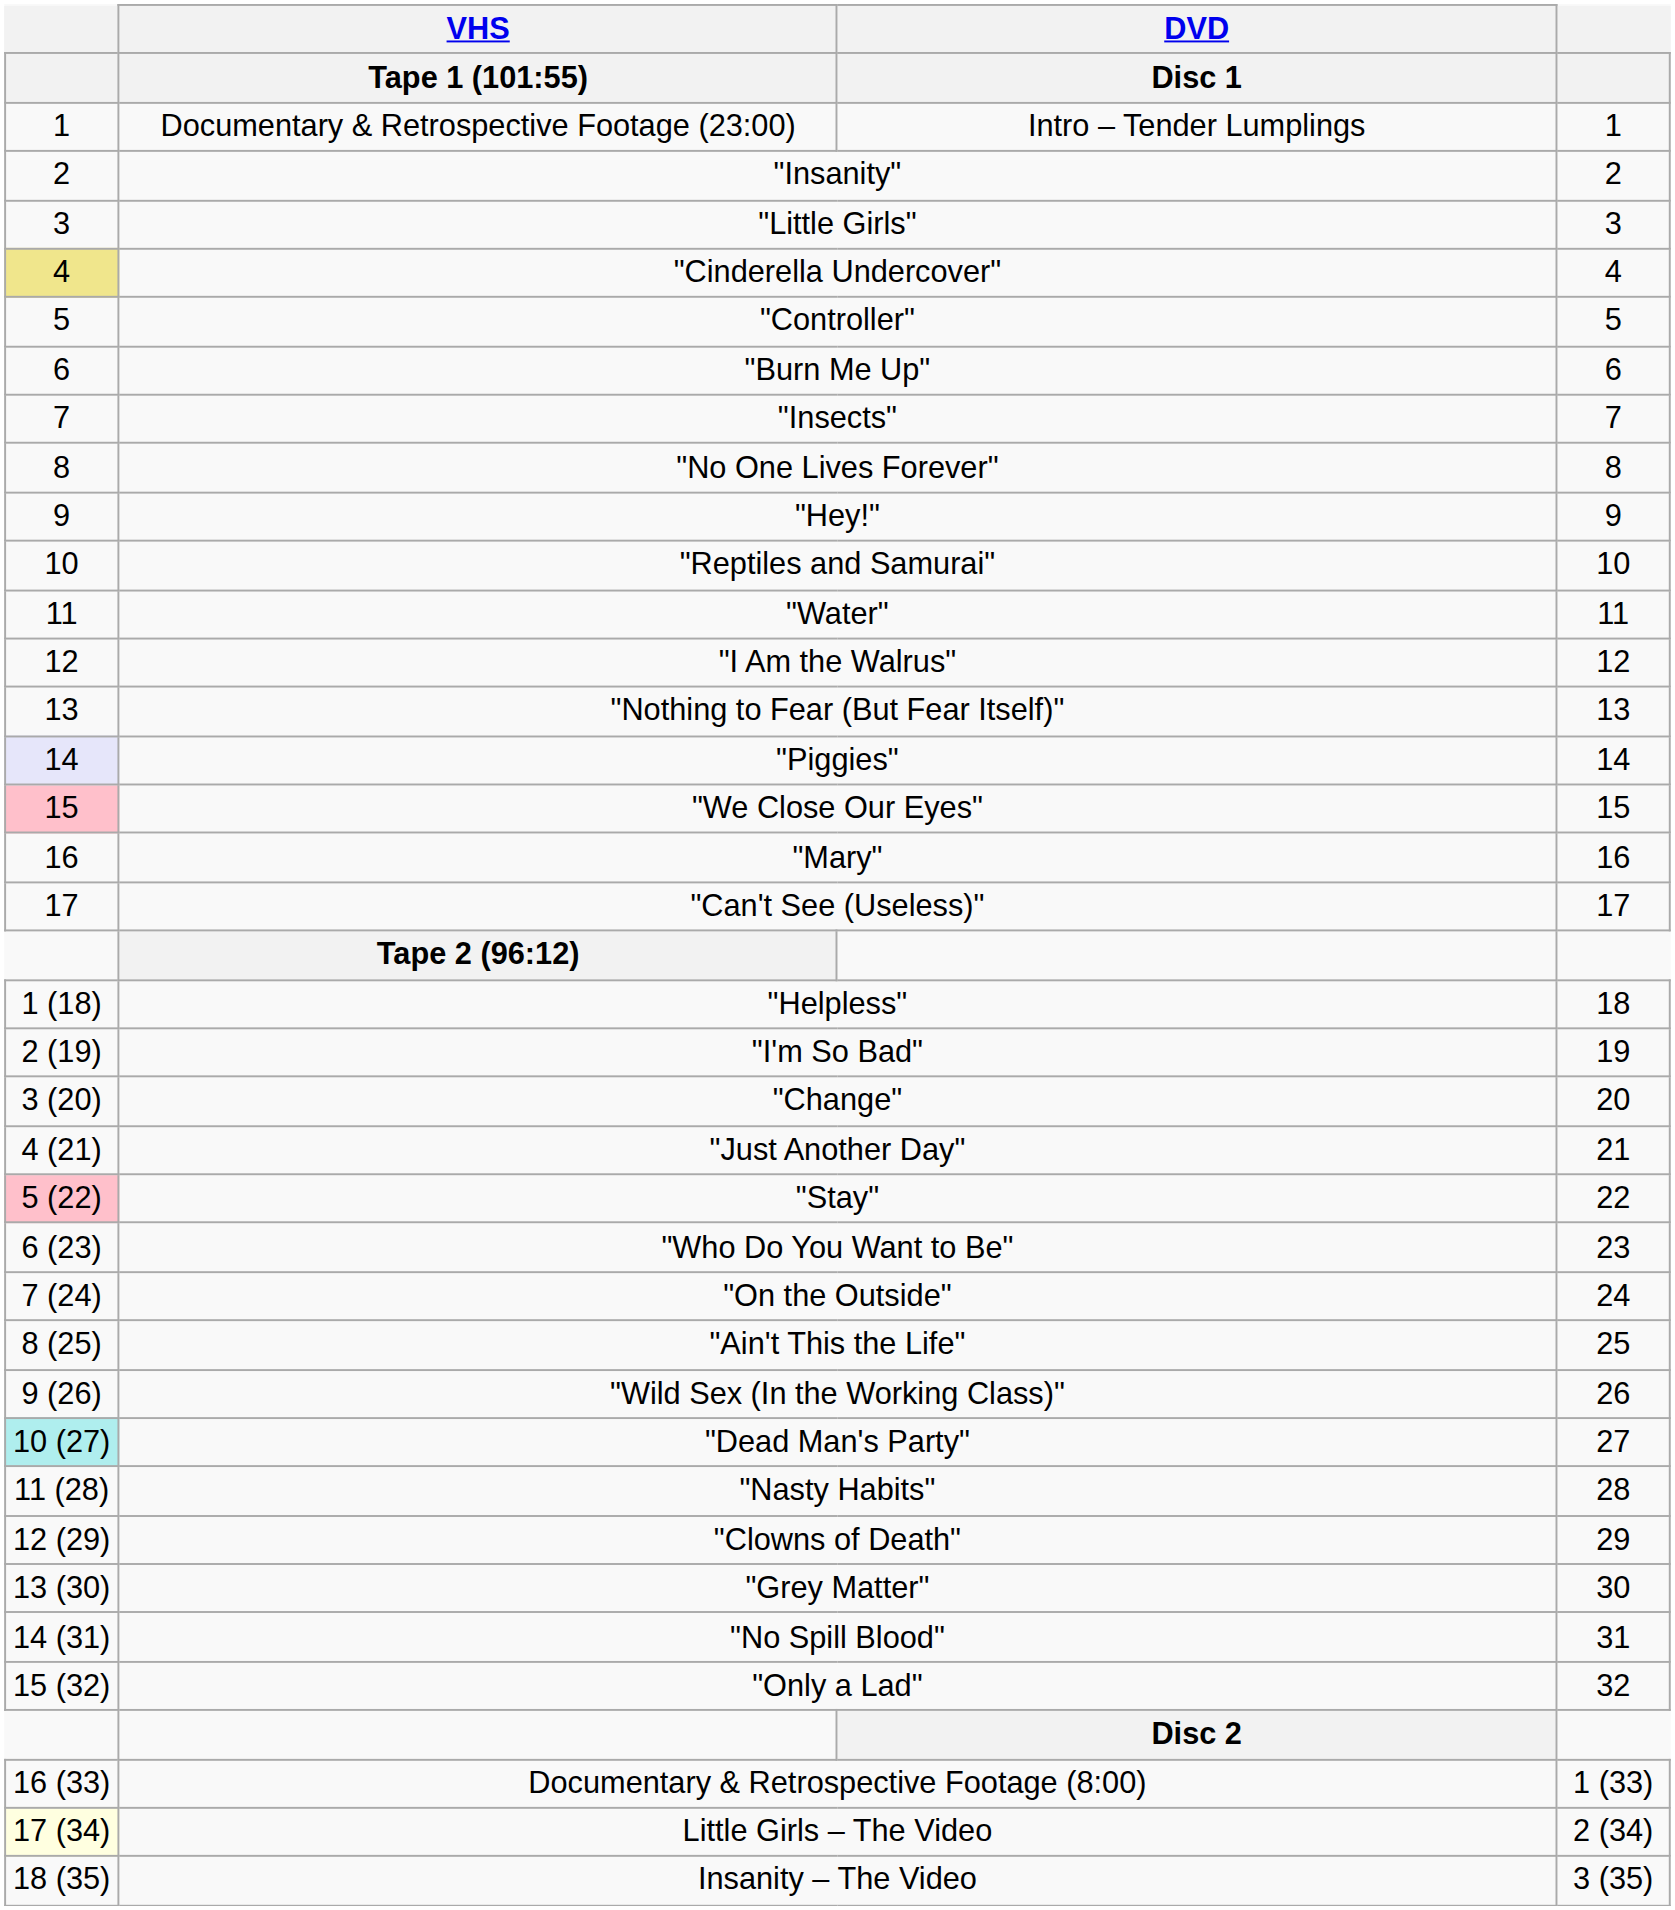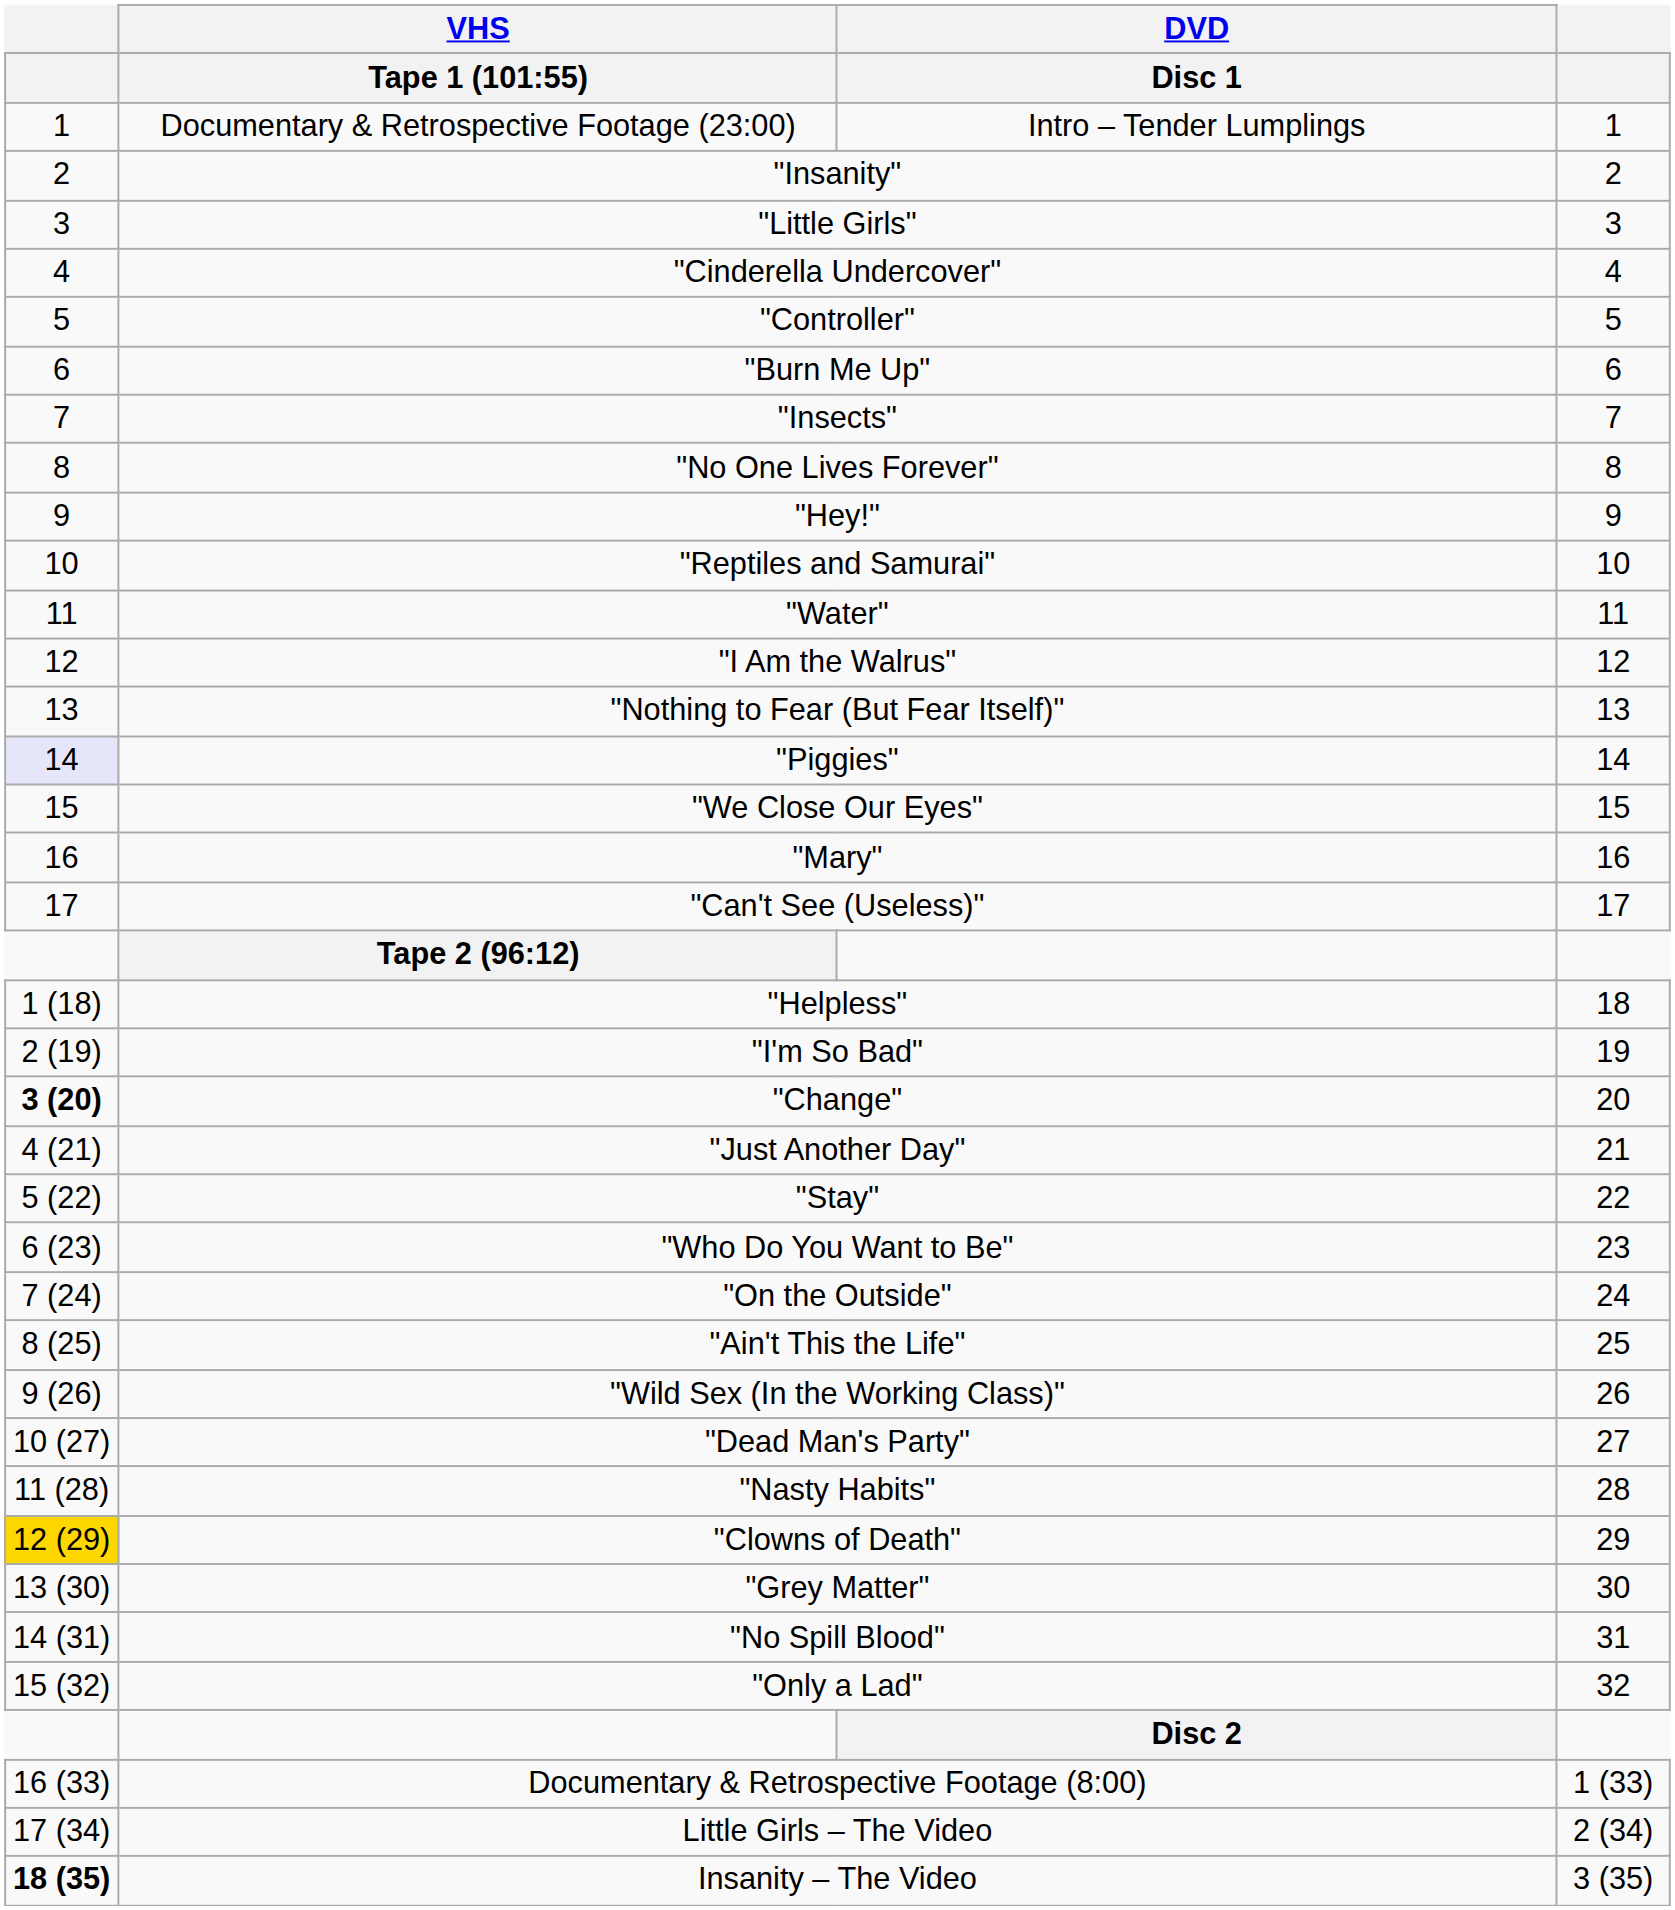"Cinderella Undercover" | column 1: khaki background -> no background
"We Close Our Eyes" | column 1: pink background -> no background
"Change" | column 1: normal -> bold
"Stay" | column 1: pink background -> no background
"Dead Man's Party" | column 1: paleturquoise background -> no background
"Clowns of Death" | column 1: no background -> gold background
Little Girls – The Video | column 1: lightyellow background -> no background
Insanity – The Video | column 1: normal -> bold
